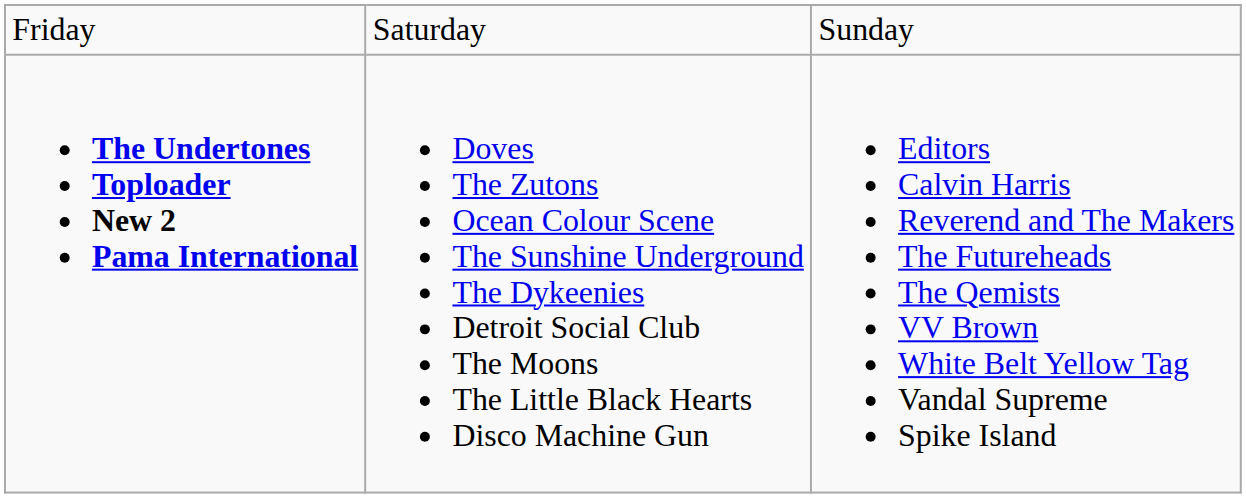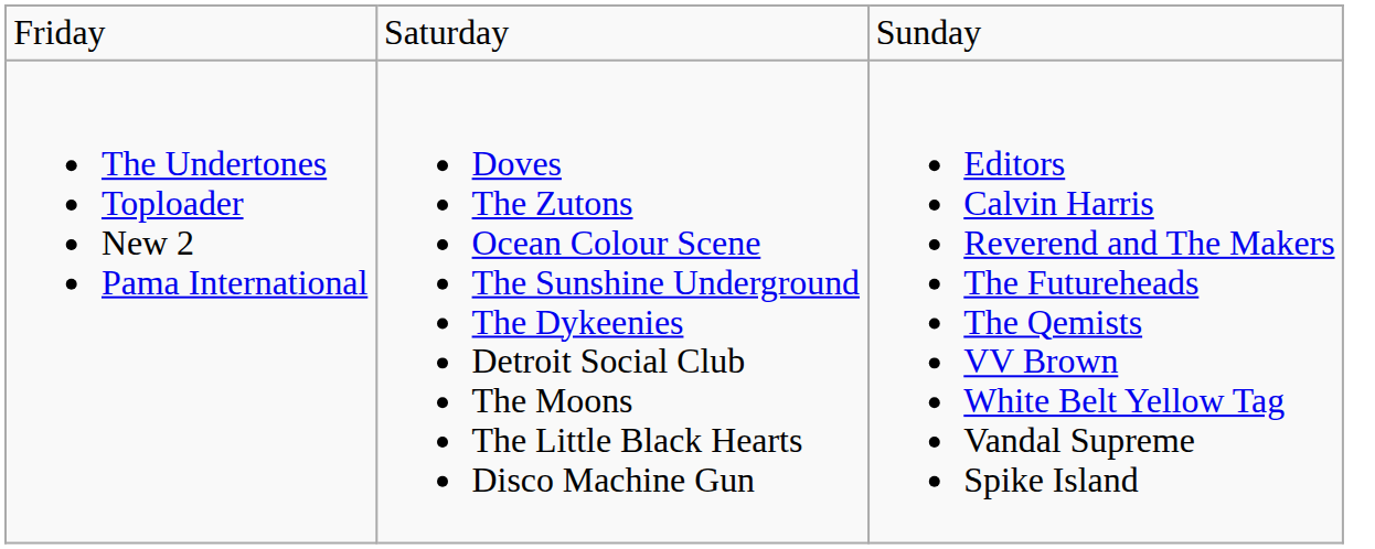The Undertones Toploader New 2 Pama International | column 1: bold -> normal
